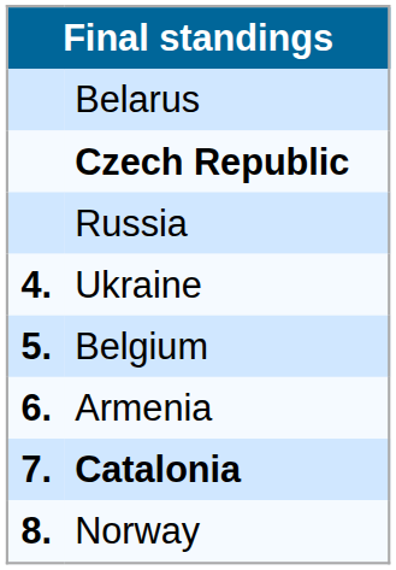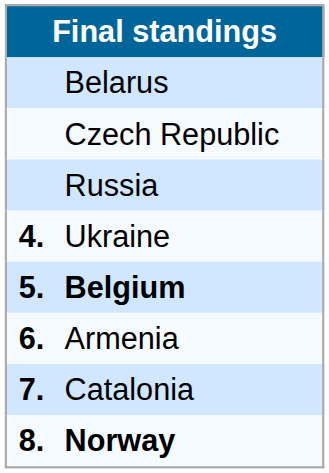Czech Republic | column 2: bold -> normal
Belgium | column 2: normal -> bold
Catalonia | column 2: bold -> normal
Norway | column 2: normal -> bold
